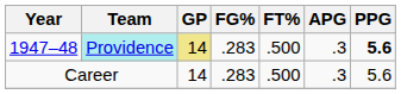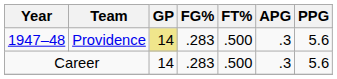1947–48 | Team: paleturquoise background -> no background
1947–48 | PPG: bold -> normal
